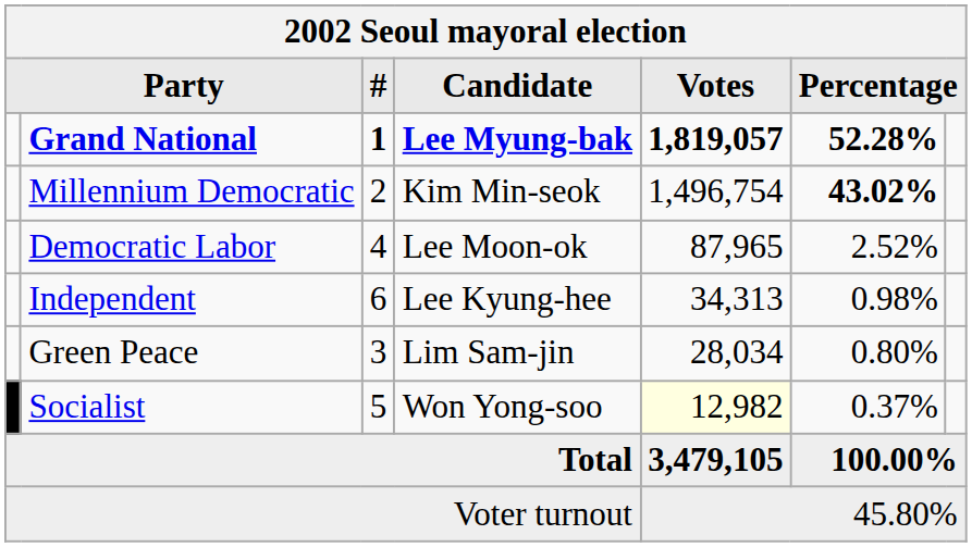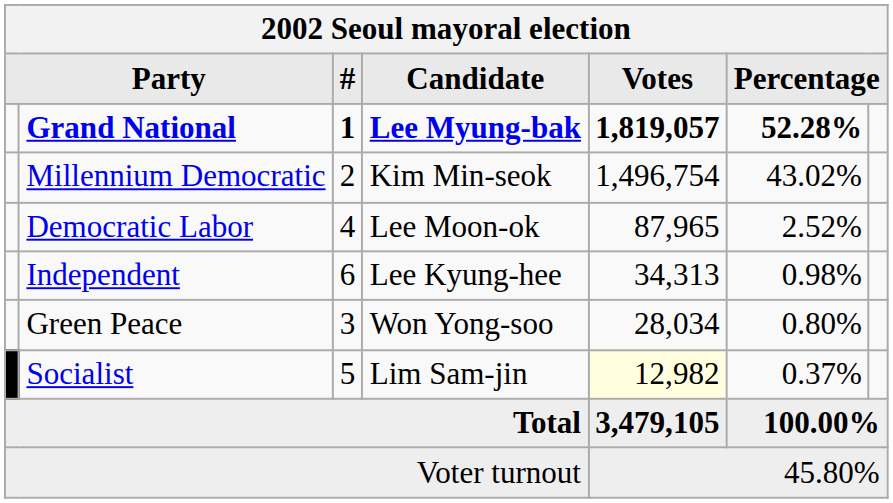Millennium Democratic | column 6: bold -> normal
Green Peace | Candidate: Lim Sam-jin -> Won Yong-soo
Socialist | Candidate: Won Yong-soo -> Lim Sam-jin
